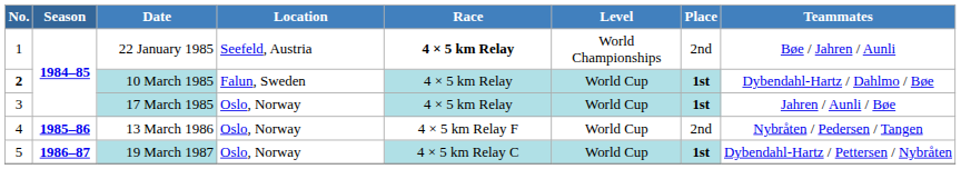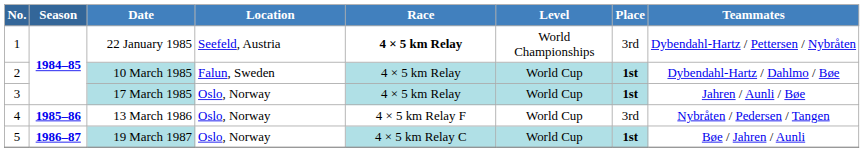22 January 1985 | Place: 2nd -> 3rd
22 January 1985 | Teammates: Bøe / Jahren / Aunli -> Dybendahl-Hartz / Pettersen / Nybråten
10 March 1985 | No.: bold -> normal
13 March 1986 | Place: 2nd -> 3rd
19 March 1987 | Teammates: Dybendahl-Hartz / Pettersen / Nybråten -> Bøe / Jahren / Aunli
